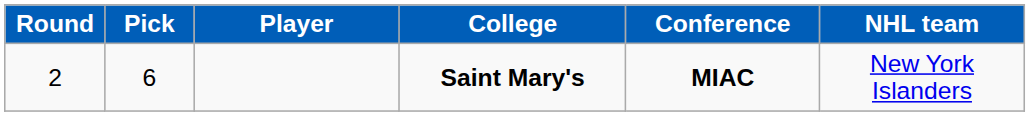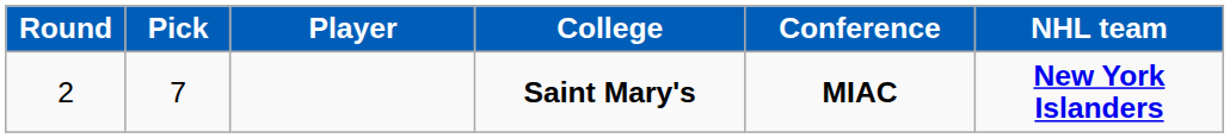Saint Mary's | Pick: 6 -> 7
Saint Mary's | NHL team: normal -> bold
